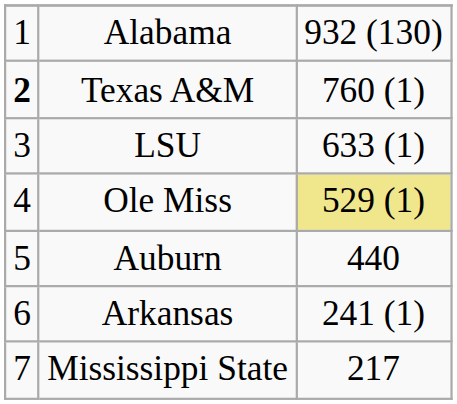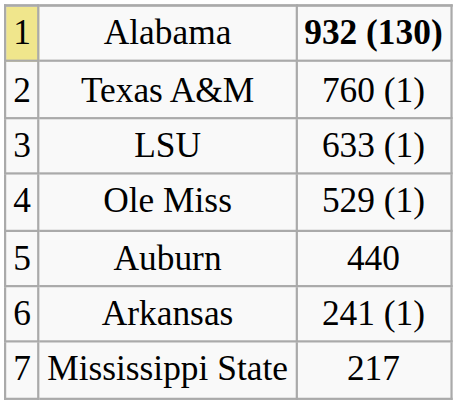Alabama | column 1: no background -> khaki background
Alabama | column 3: normal -> bold
Texas A&M | column 1: bold -> normal
Ole Miss | column 3: khaki background -> no background
